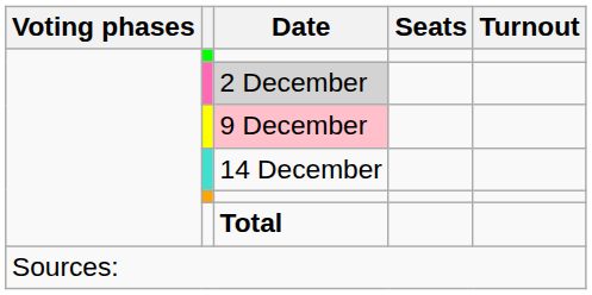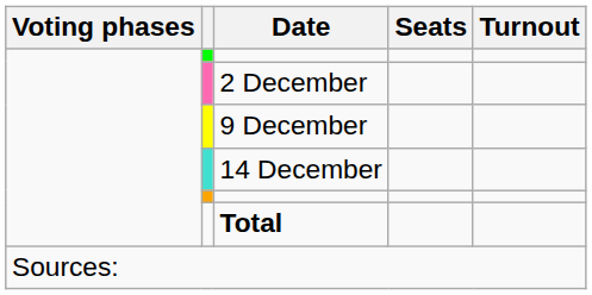2 December | Date: lightgrey background -> no background
9 December | Date: pink background -> no background
